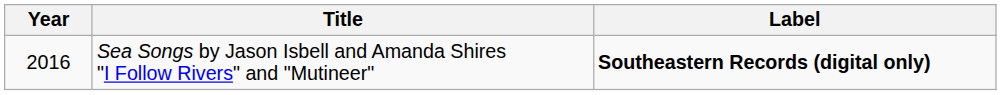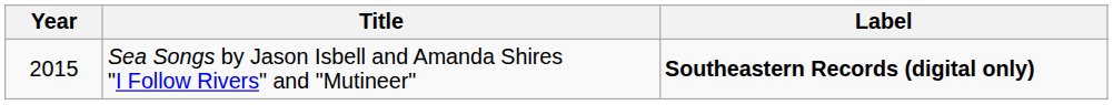row 2 | Year: 2016 -> 2015
